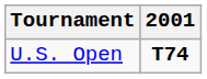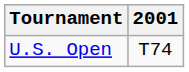U.S. Open | 2001: bold -> normal
